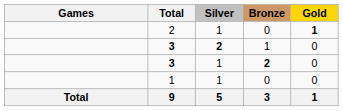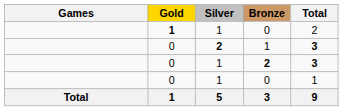columns swapped: Gold <-> Total
